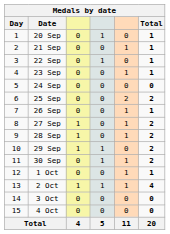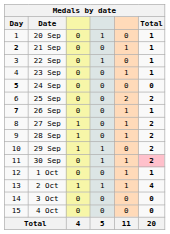21 Sep | Day: normal -> bold
24 Sep | Day: normal -> bold
26 Sep | Day: normal -> bold
30 Sep | Total: no background -> pink background
